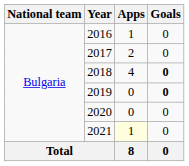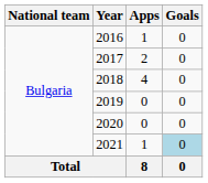2018 | Goals: bold -> normal
2019 | Goals: bold -> normal
2021 | Apps: lightyellow background -> no background
2021 | Goals: no background -> lightblue background
